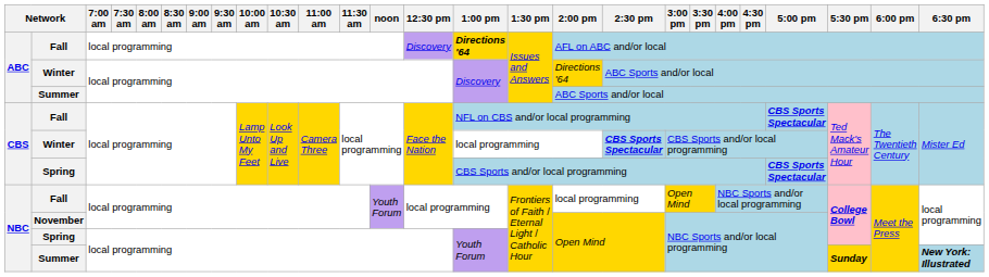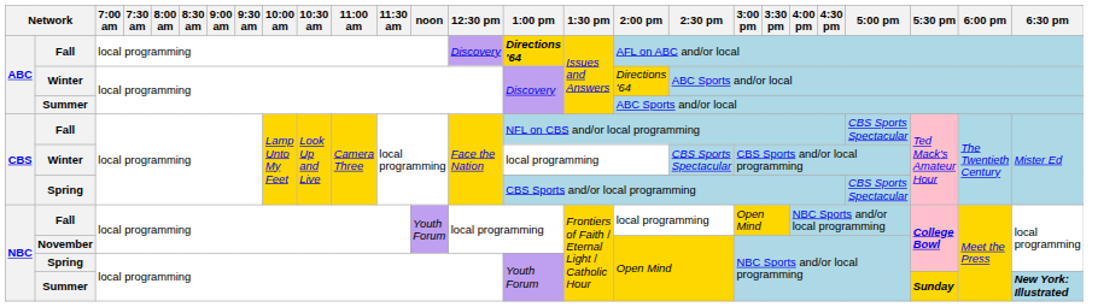CBS / Fall | 5:00 pm: bold -> normal
CBS / Winter | 2:30 pm: bold -> normal
CBS / Spring | 5:00 pm: bold -> normal
